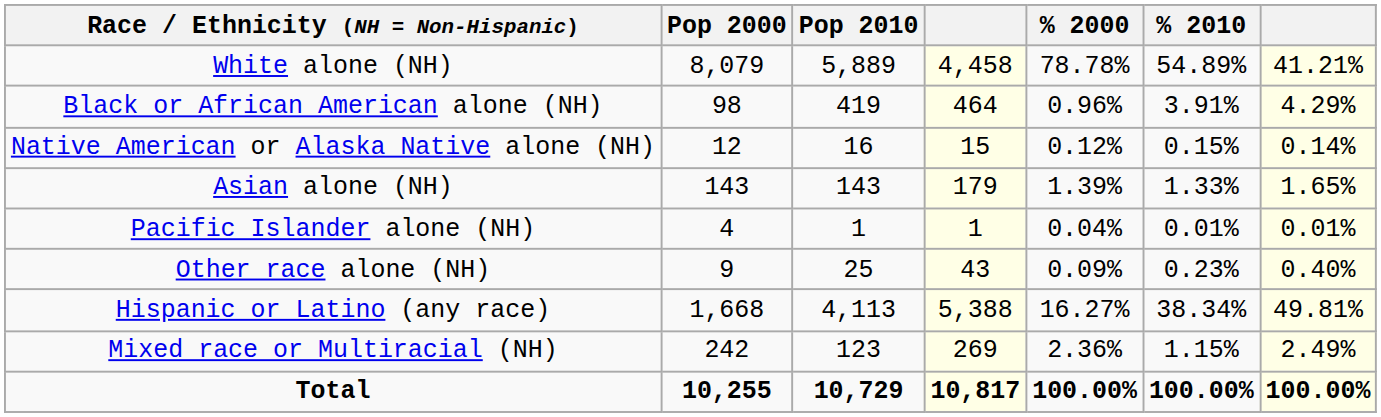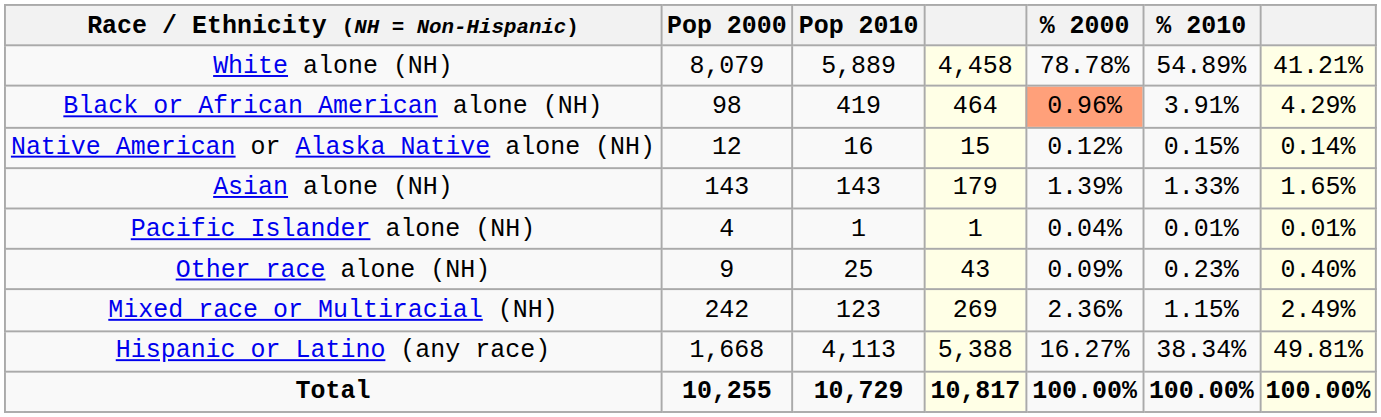Black or African American alone (NH) | % 2000: no background -> lightsalmon background
rows swapped: Mixed race or Multiracial (NH) <-> Hispanic or Latino (any race)
